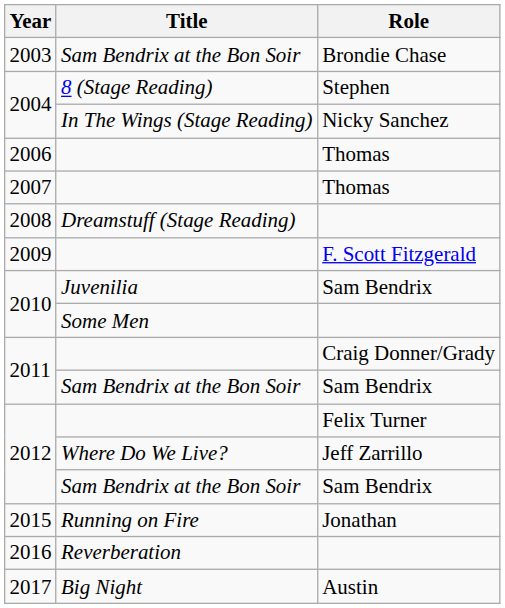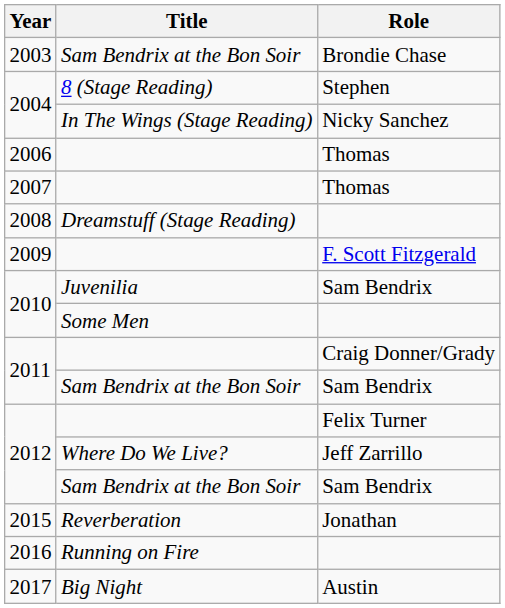2015 | Title: Running on Fire -> Reverberation
2016 | Title: Reverberation -> Running on Fire
